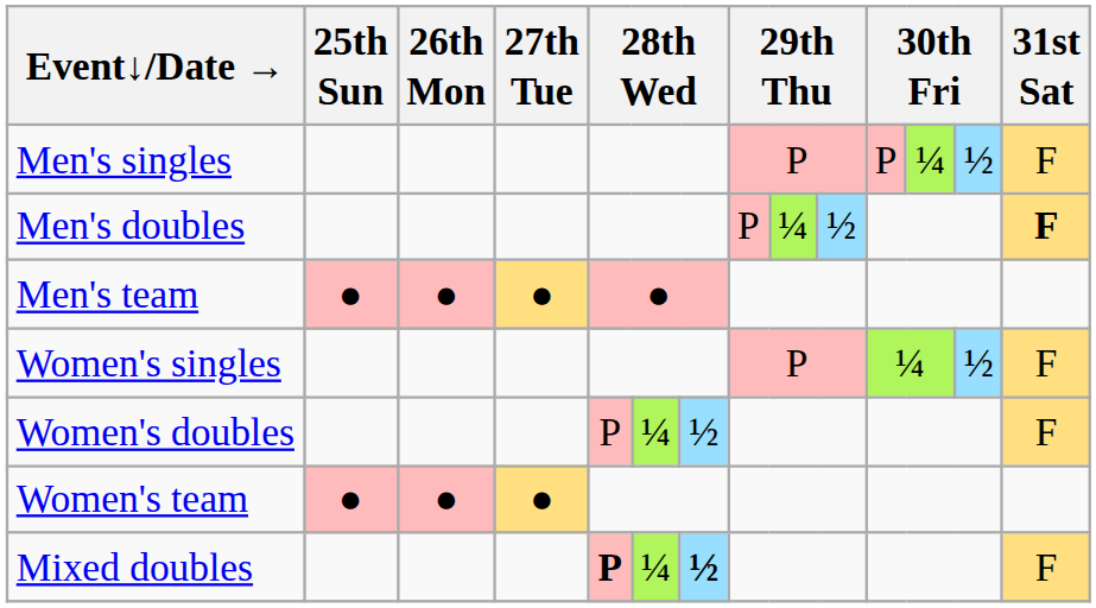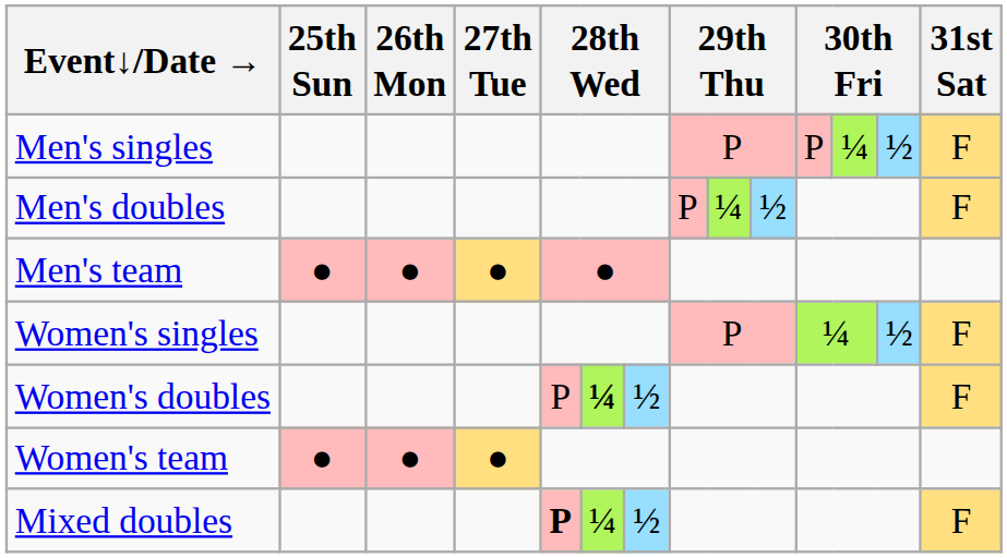Men's doubles | 31st Sat: bold -> normal
Women's doubles | column 6: normal -> bold
Mixed doubles | column 7: bold -> normal
